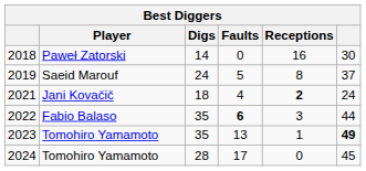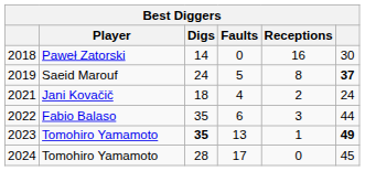2019 | column 6: normal -> bold
2021 | Receptions: bold -> normal
2022 | Faults: bold -> normal
2023 | Digs: normal -> bold
